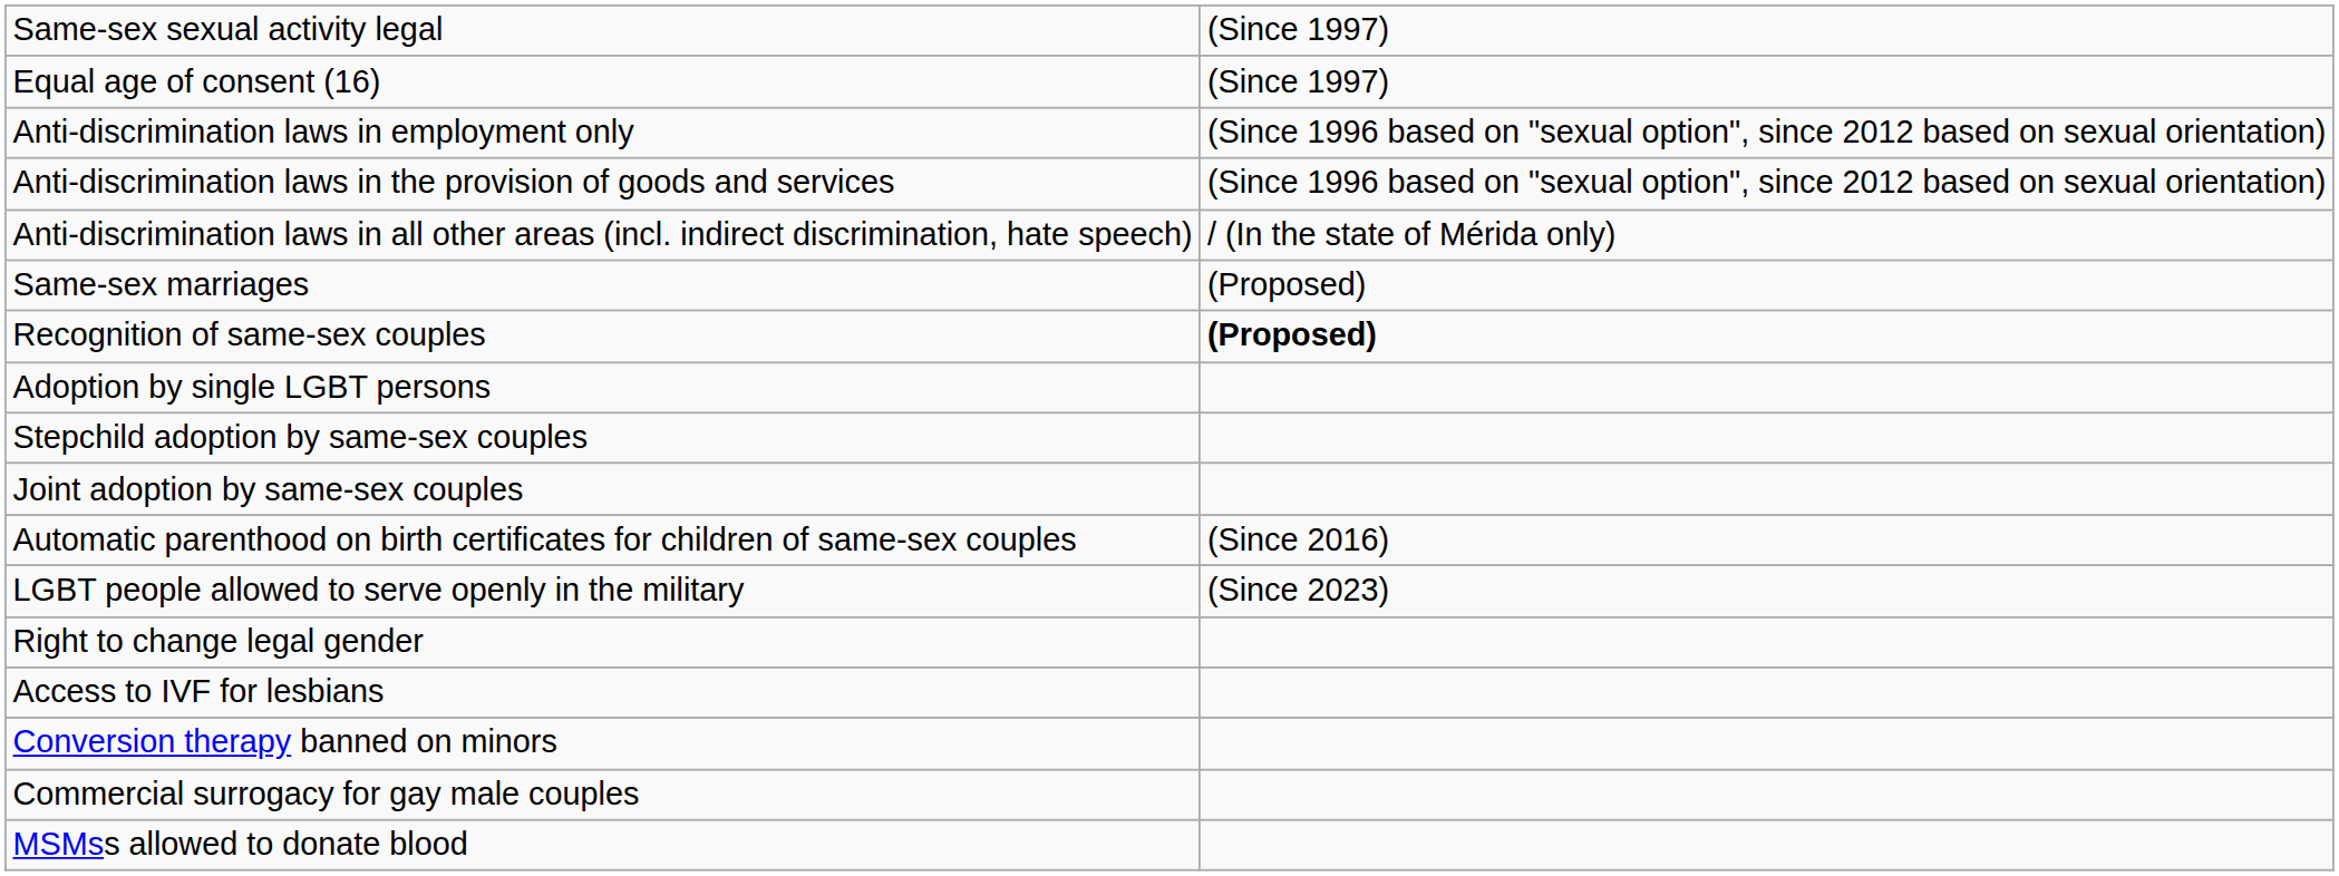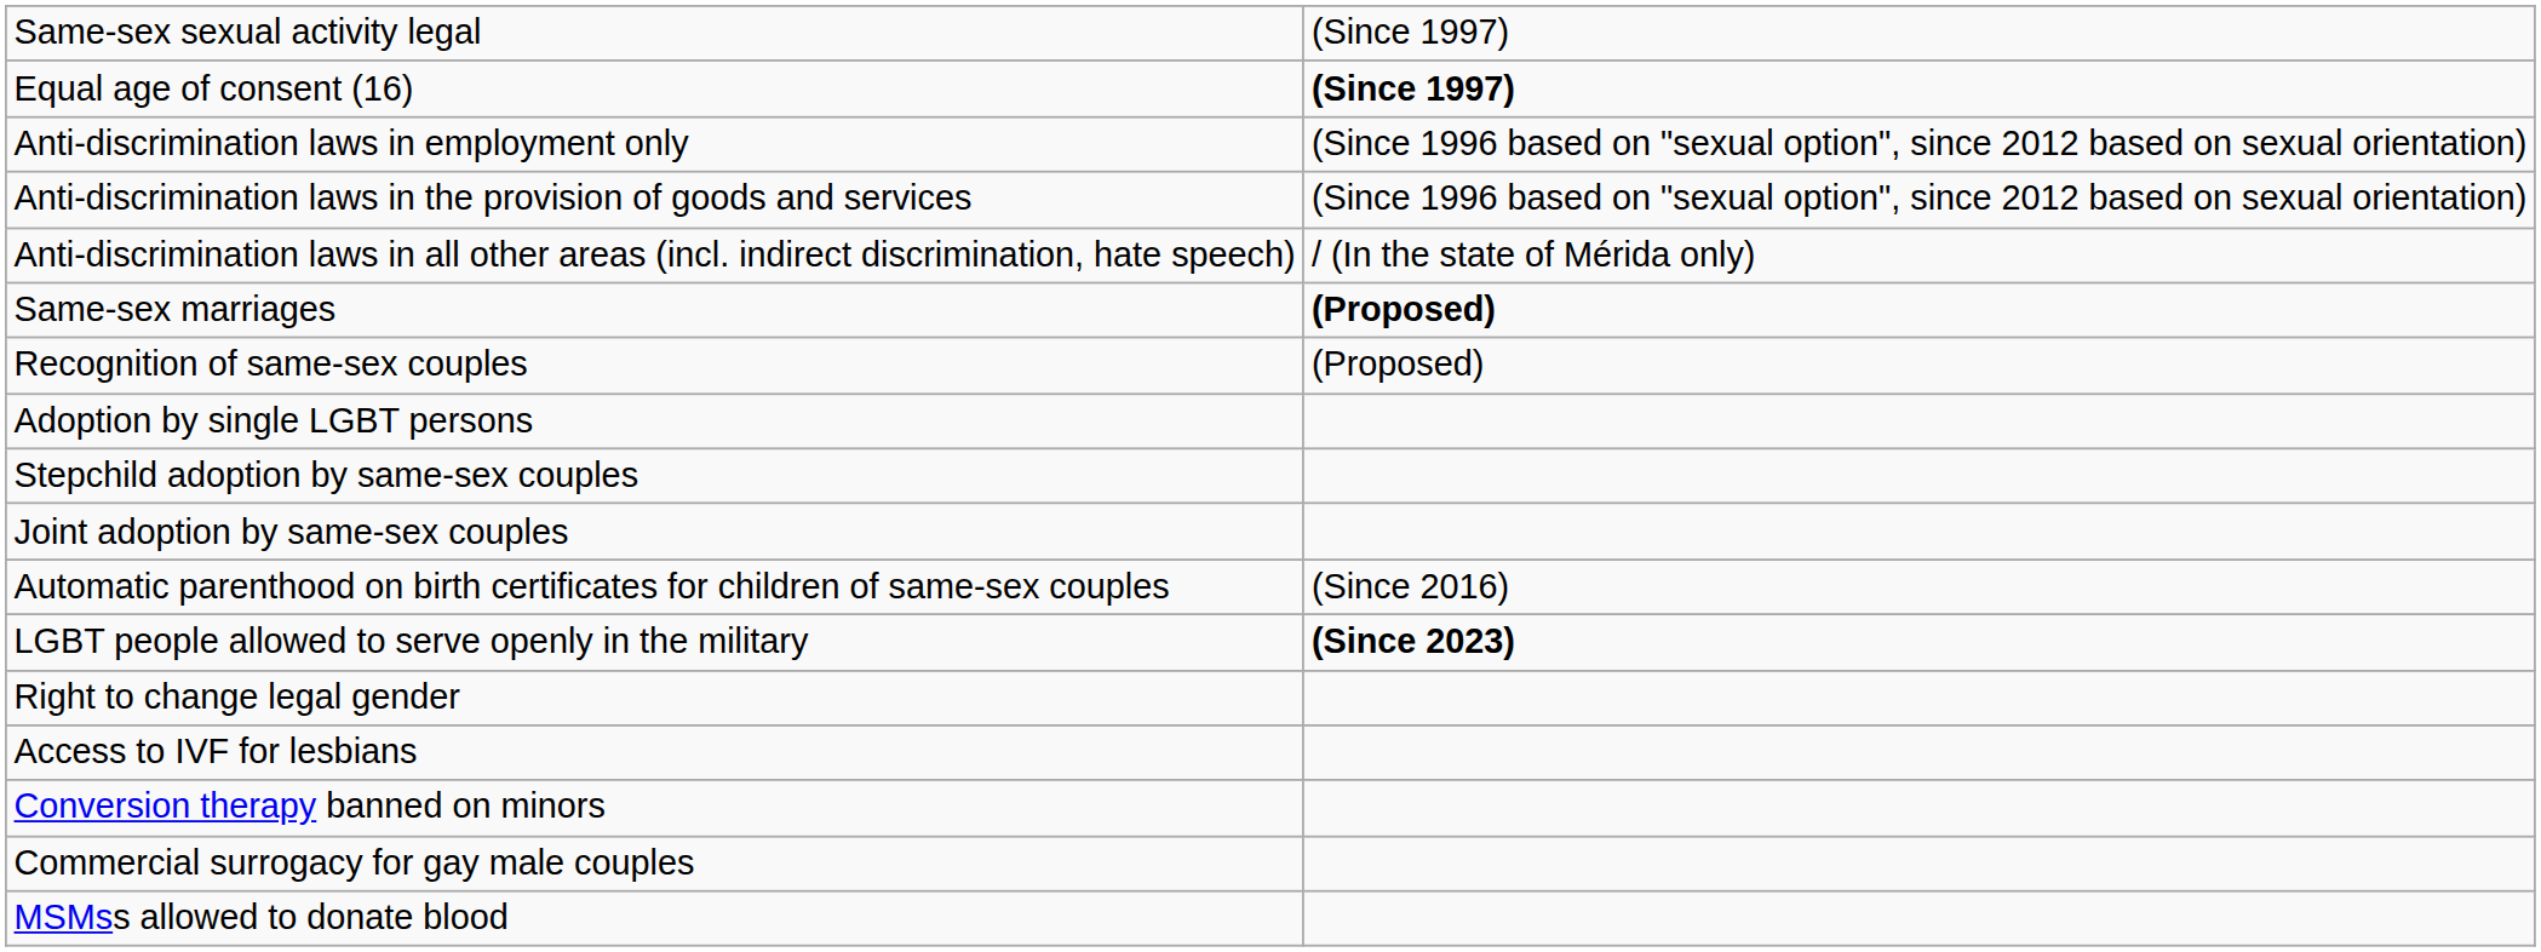Equal age of consent (16) | column 2: normal -> bold
Same-sex marriages | column 2: normal -> bold
Recognition of same-sex couples | column 2: bold -> normal
LGBT people allowed to serve openly in the military | column 2: normal -> bold
